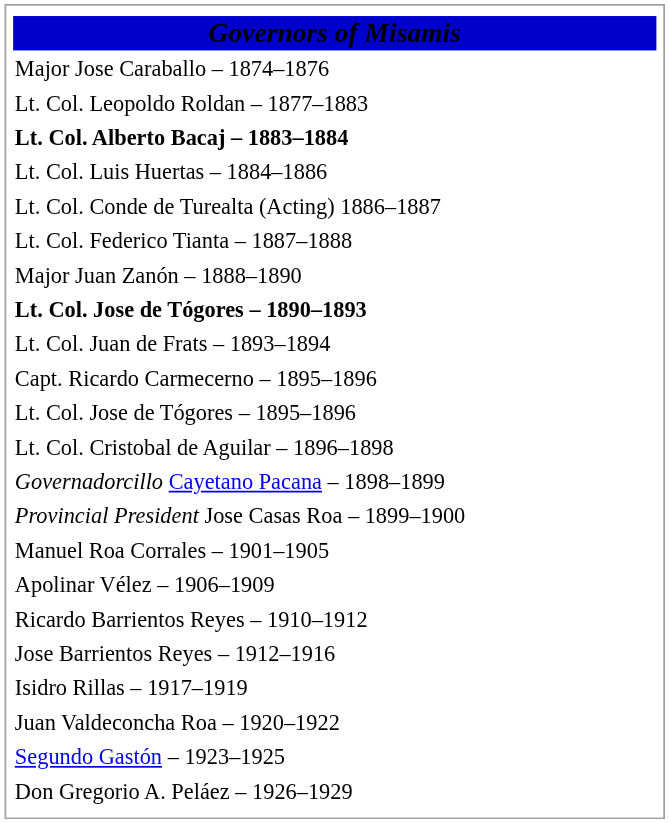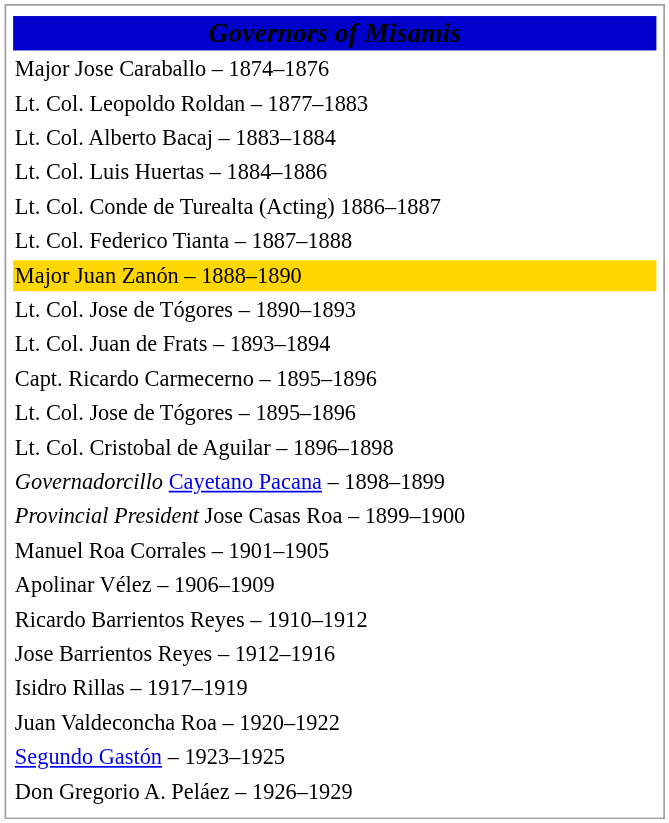row 4 | column 1: bold -> normal
row 8 | column 1: no background -> gold background
row 9 | column 1: bold -> normal
